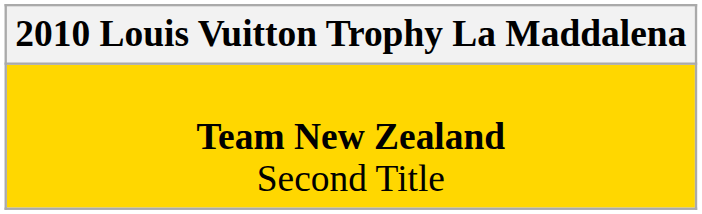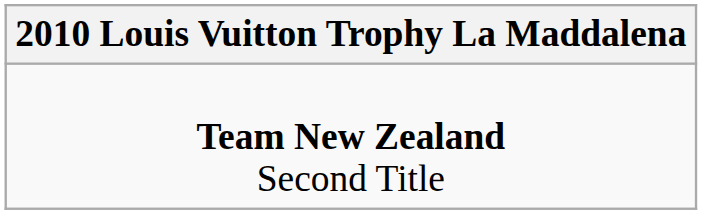row 2 | column 1: gold background -> no background
